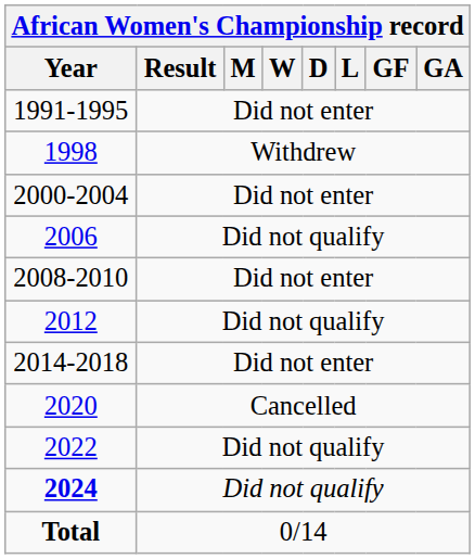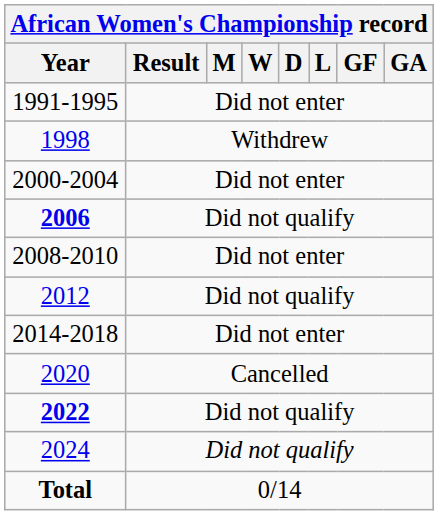2006 | African Women's Championship record / Year: normal -> bold
2022 | African Women's Championship record / Year: normal -> bold
2024 | African Women's Championship record / Year: bold -> normal
